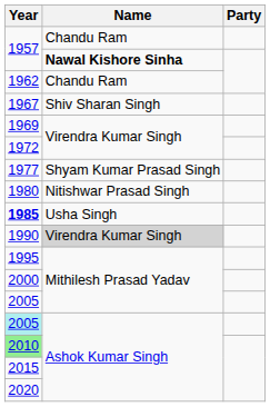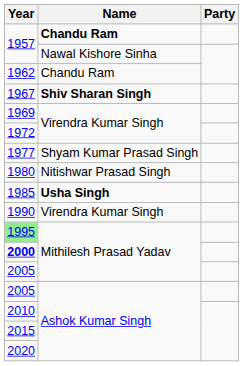1957 / Chandu Ram | Name: normal -> bold
1957 / Nawal Kishore Sinha | Name: bold -> normal
1967 | Name: normal -> bold
1985 | Year: bold -> normal
1985 | Name: normal -> bold
1990 | Name: lightgrey background -> no background
1995 | Year: no background -> lightgreen background
2000 | Year: normal -> bold
2005 / Ashok Kumar Singh | Year: paleturquoise background -> no background
2010 | Year: lightgreen background -> no background
